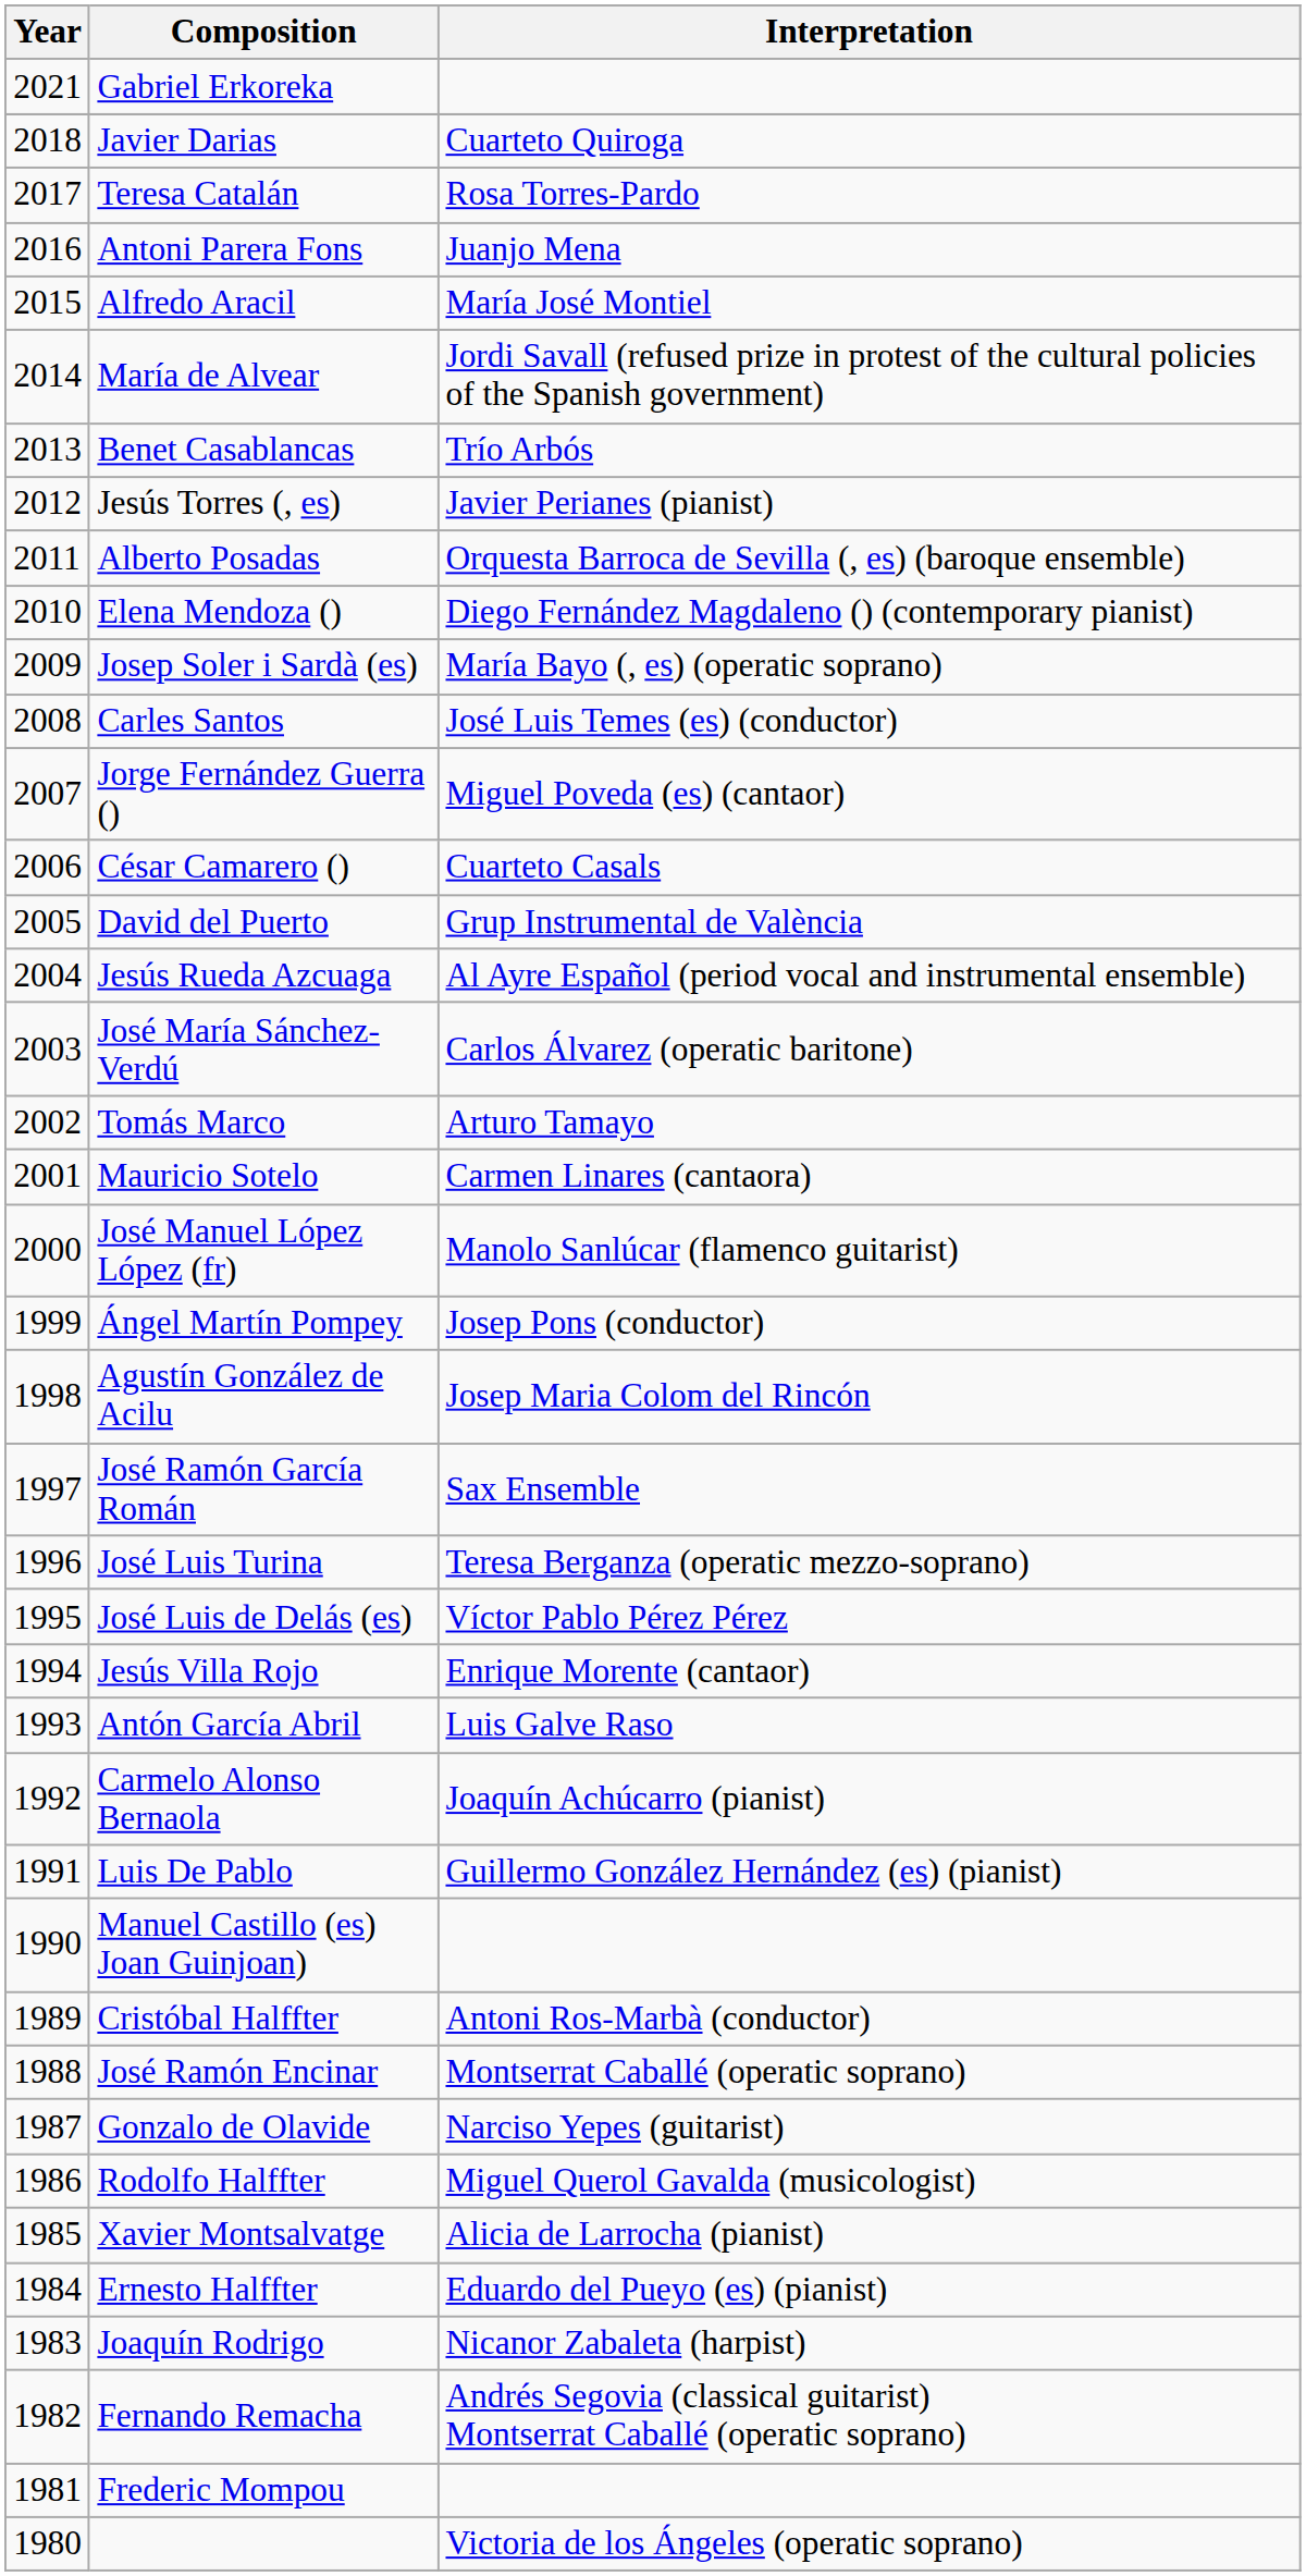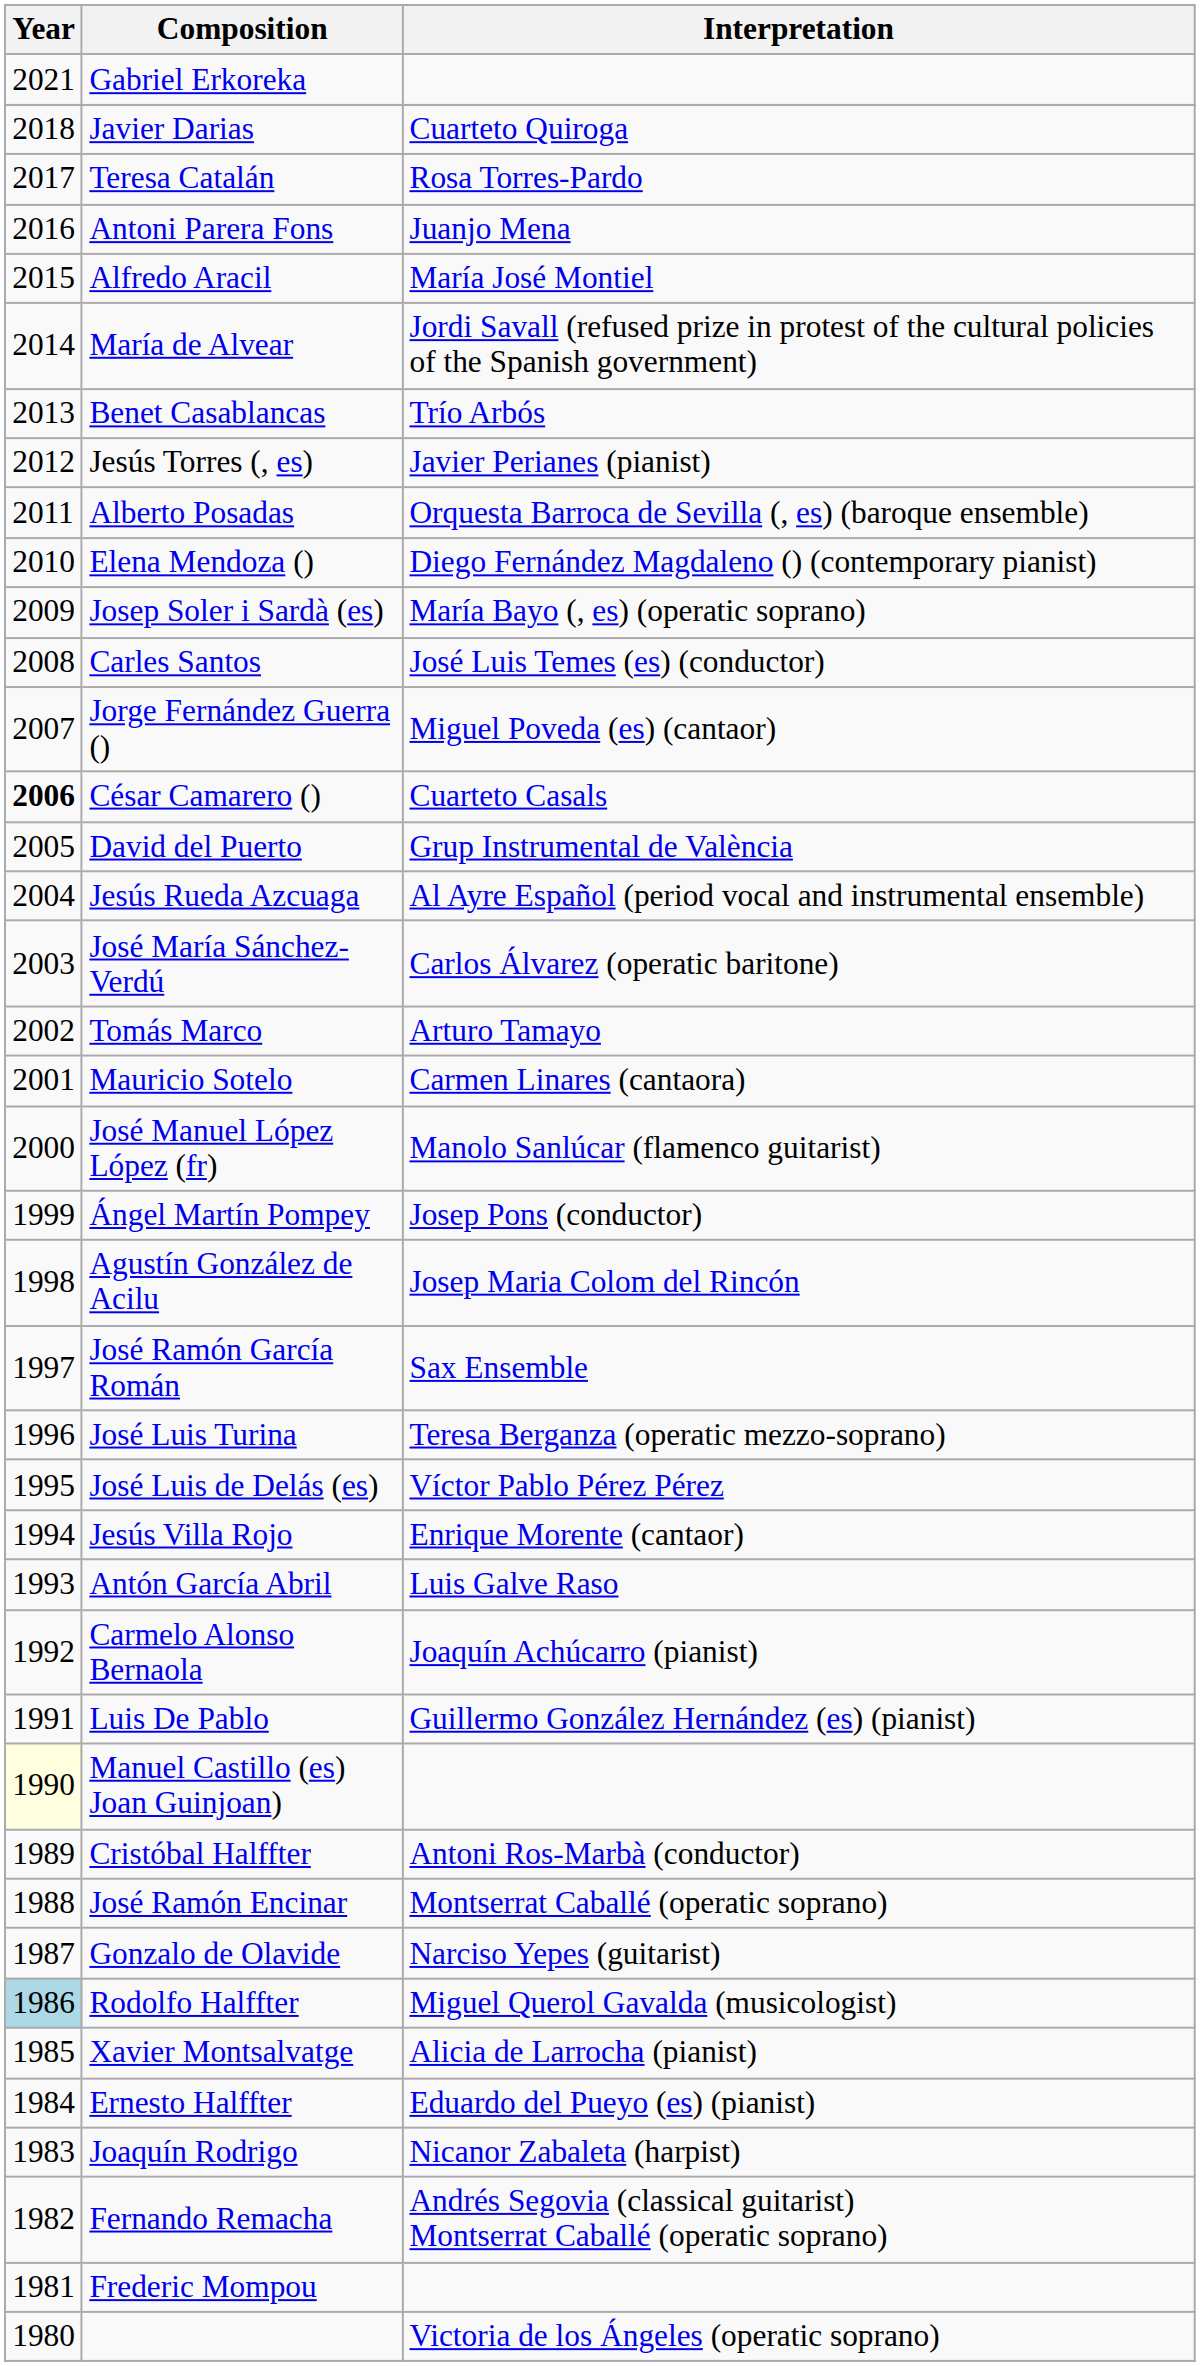César Camarero () | Year: normal -> bold
Manuel Castillo (es) Joan Guinjoan) | Year: no background -> lightyellow background
Rodolfo Halffter | Year: no background -> lightblue background
